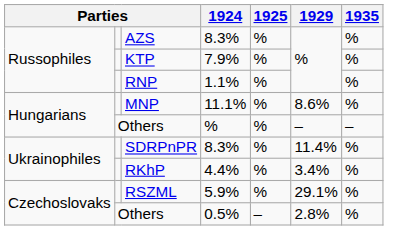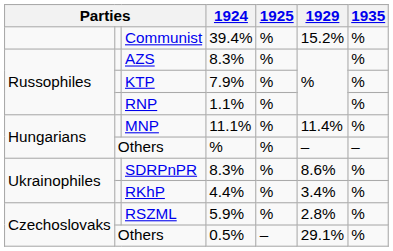+ row: Communist | 39.4% | % | 15.2% | %
MNP | 1929: 8.6% -> 11.4%
SDRPnPR | 1929: 11.4% -> 8.6%
RSZML | 1929: 29.1% -> 2.8%
Others / 0.5% | 1929: 2.8% -> 29.1%
